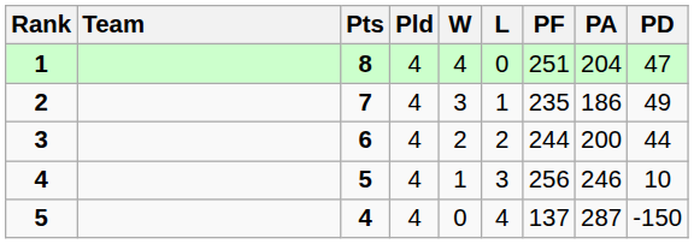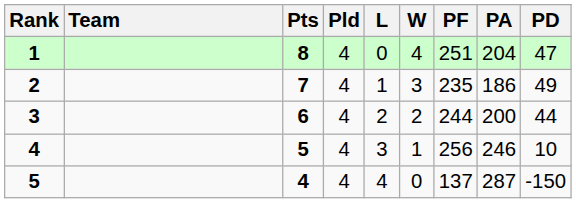columns swapped: W <-> L
